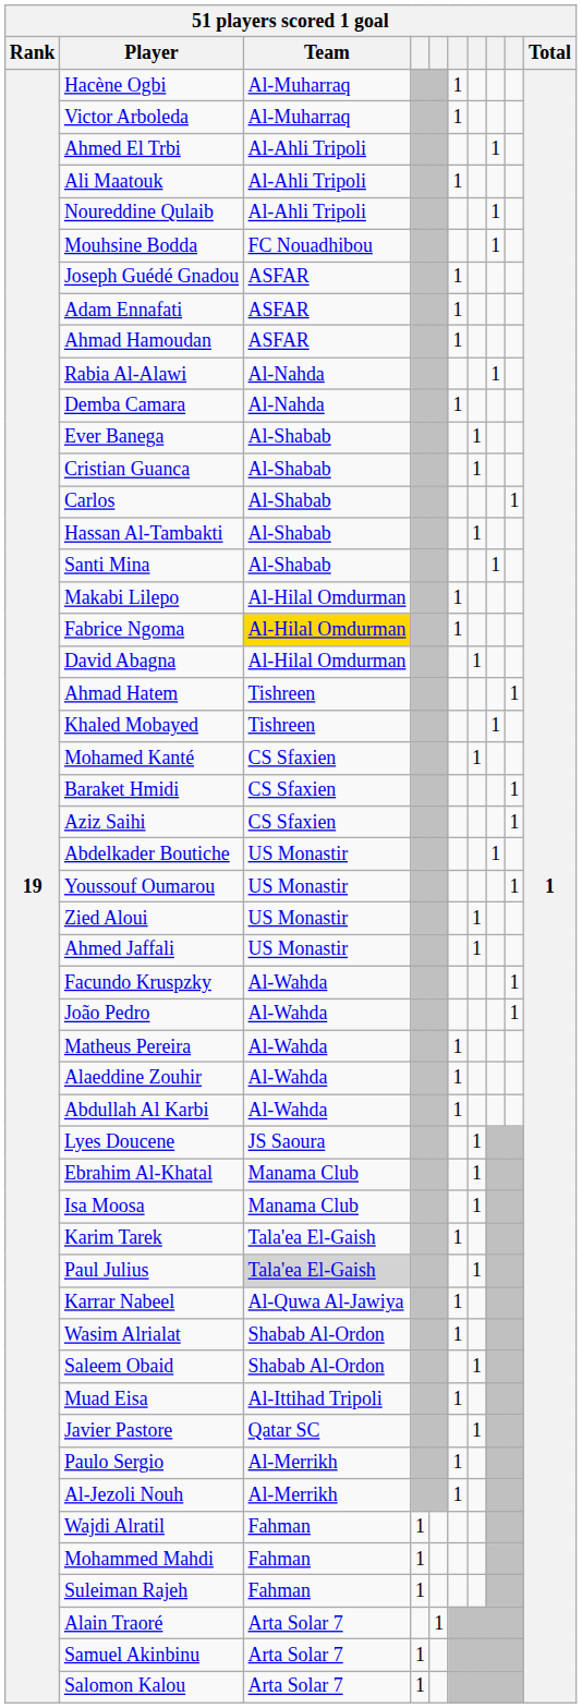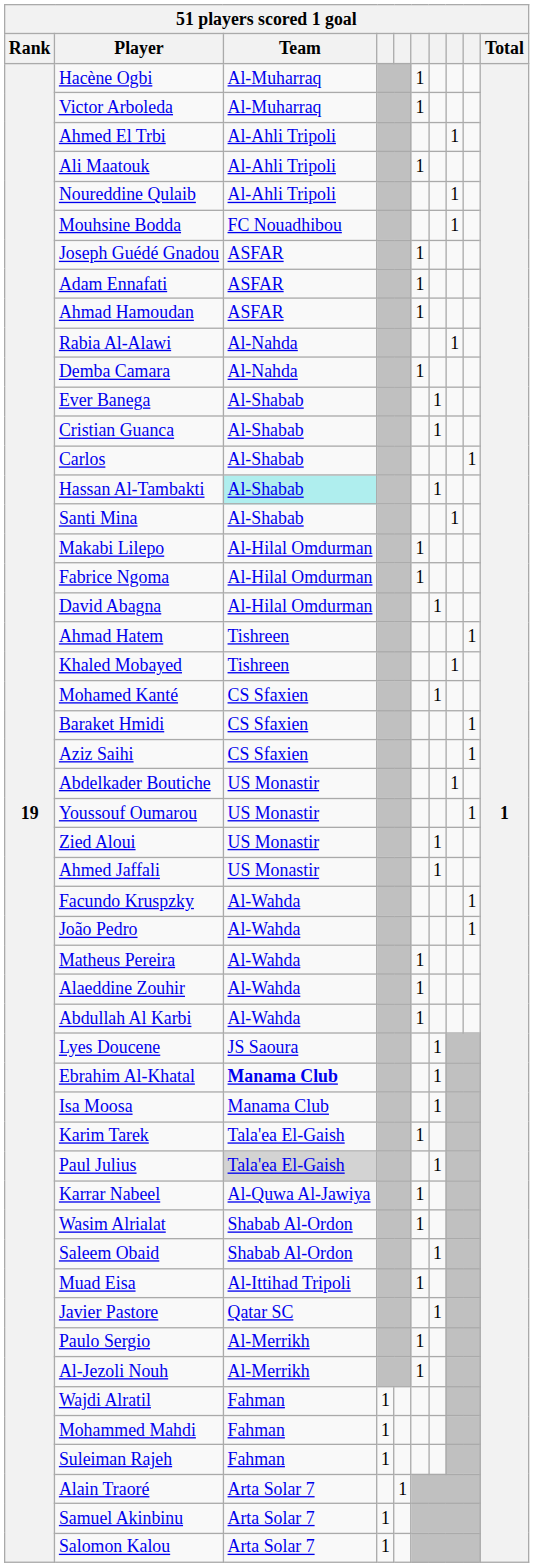Hassan Al-Tambakti | Team: no background -> paleturquoise background
Fabrice Ngoma | Team: gold background -> no background
Ebrahim Al-Khatal | Team: normal -> bold
